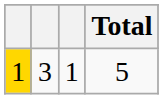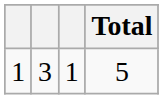row 2 | column 1: gold background -> no background
